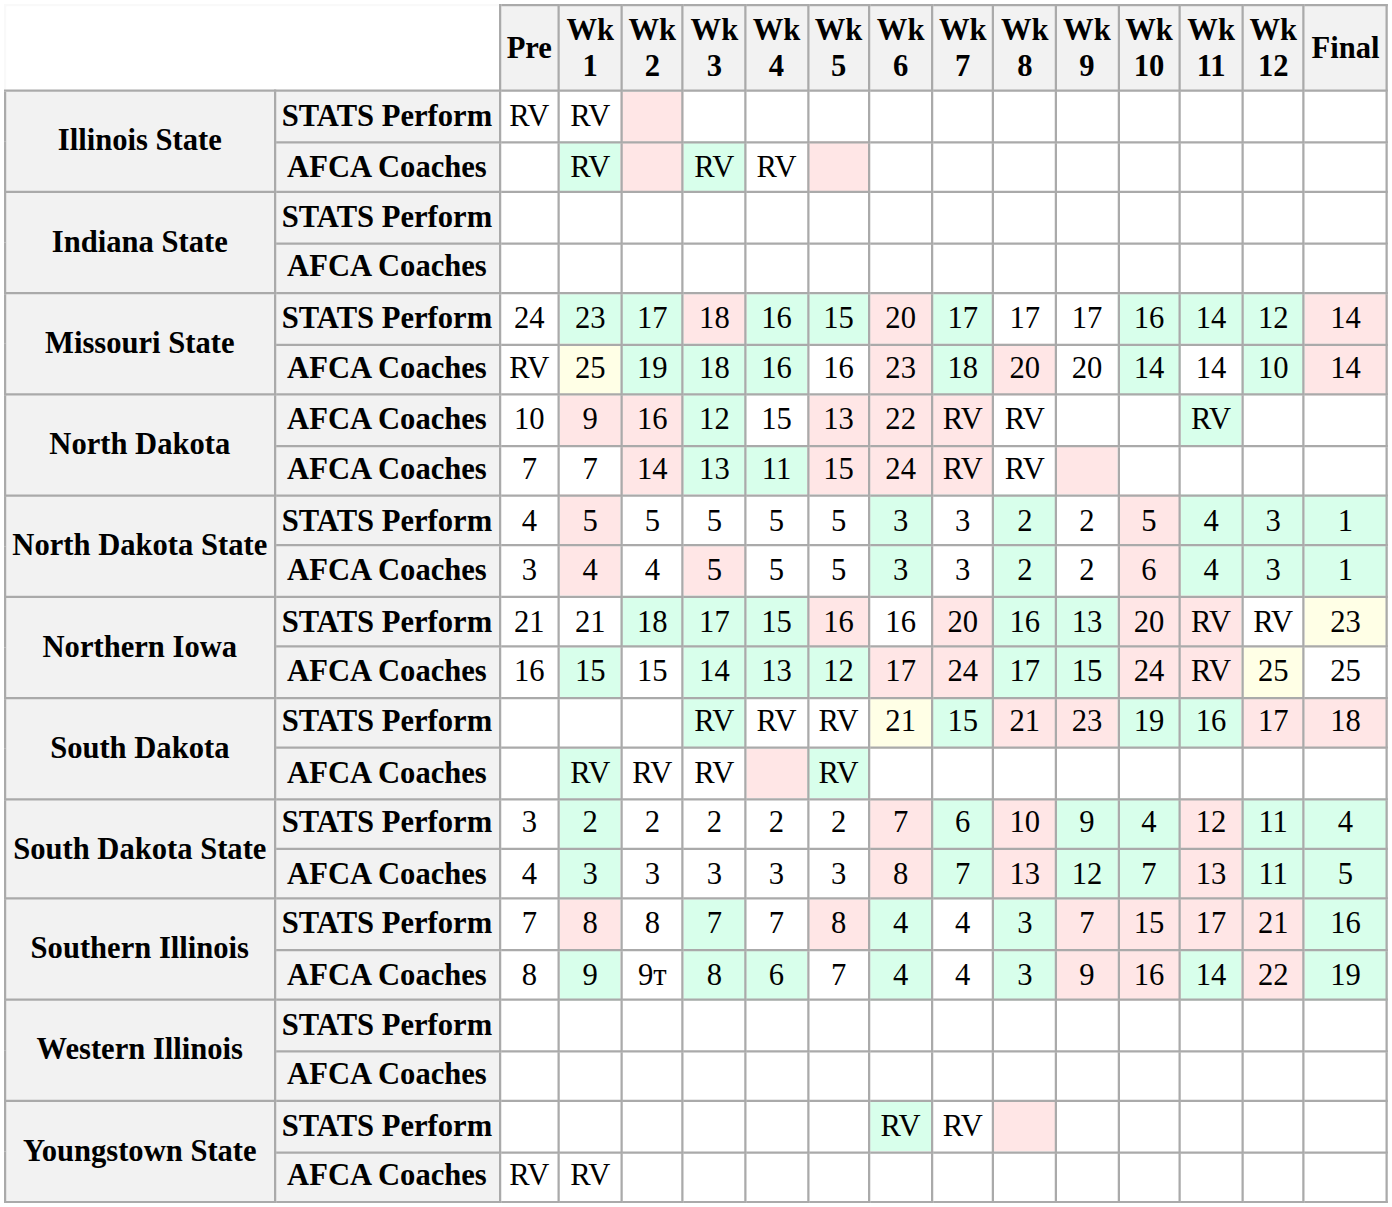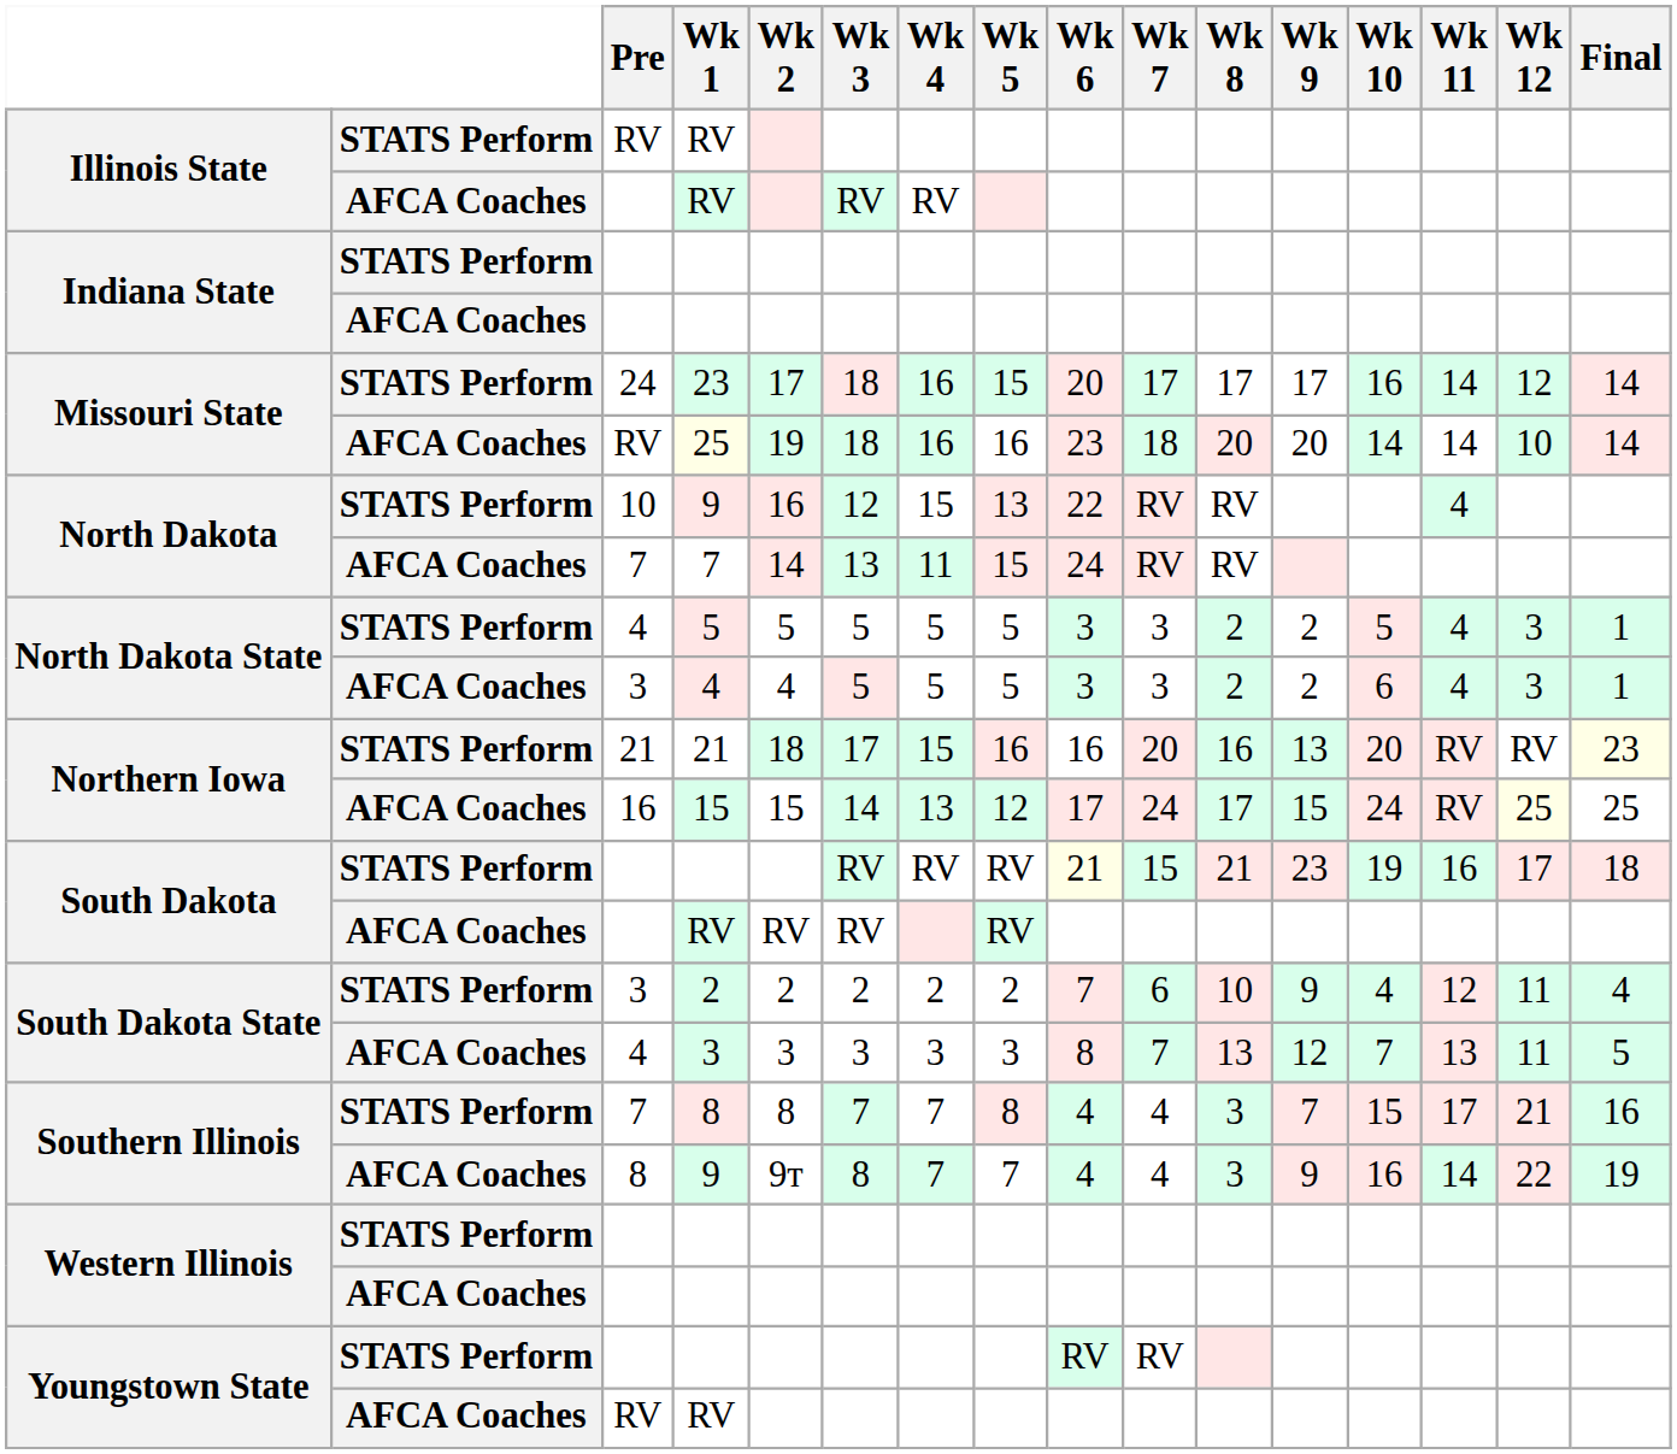North Dakota / 9 | column 2: AFCA Coaches -> STATS Perform
North Dakota / 9 | Wk 11: RV -> 4
Southern Illinois / 9 | Wk 4: 6 -> 7
